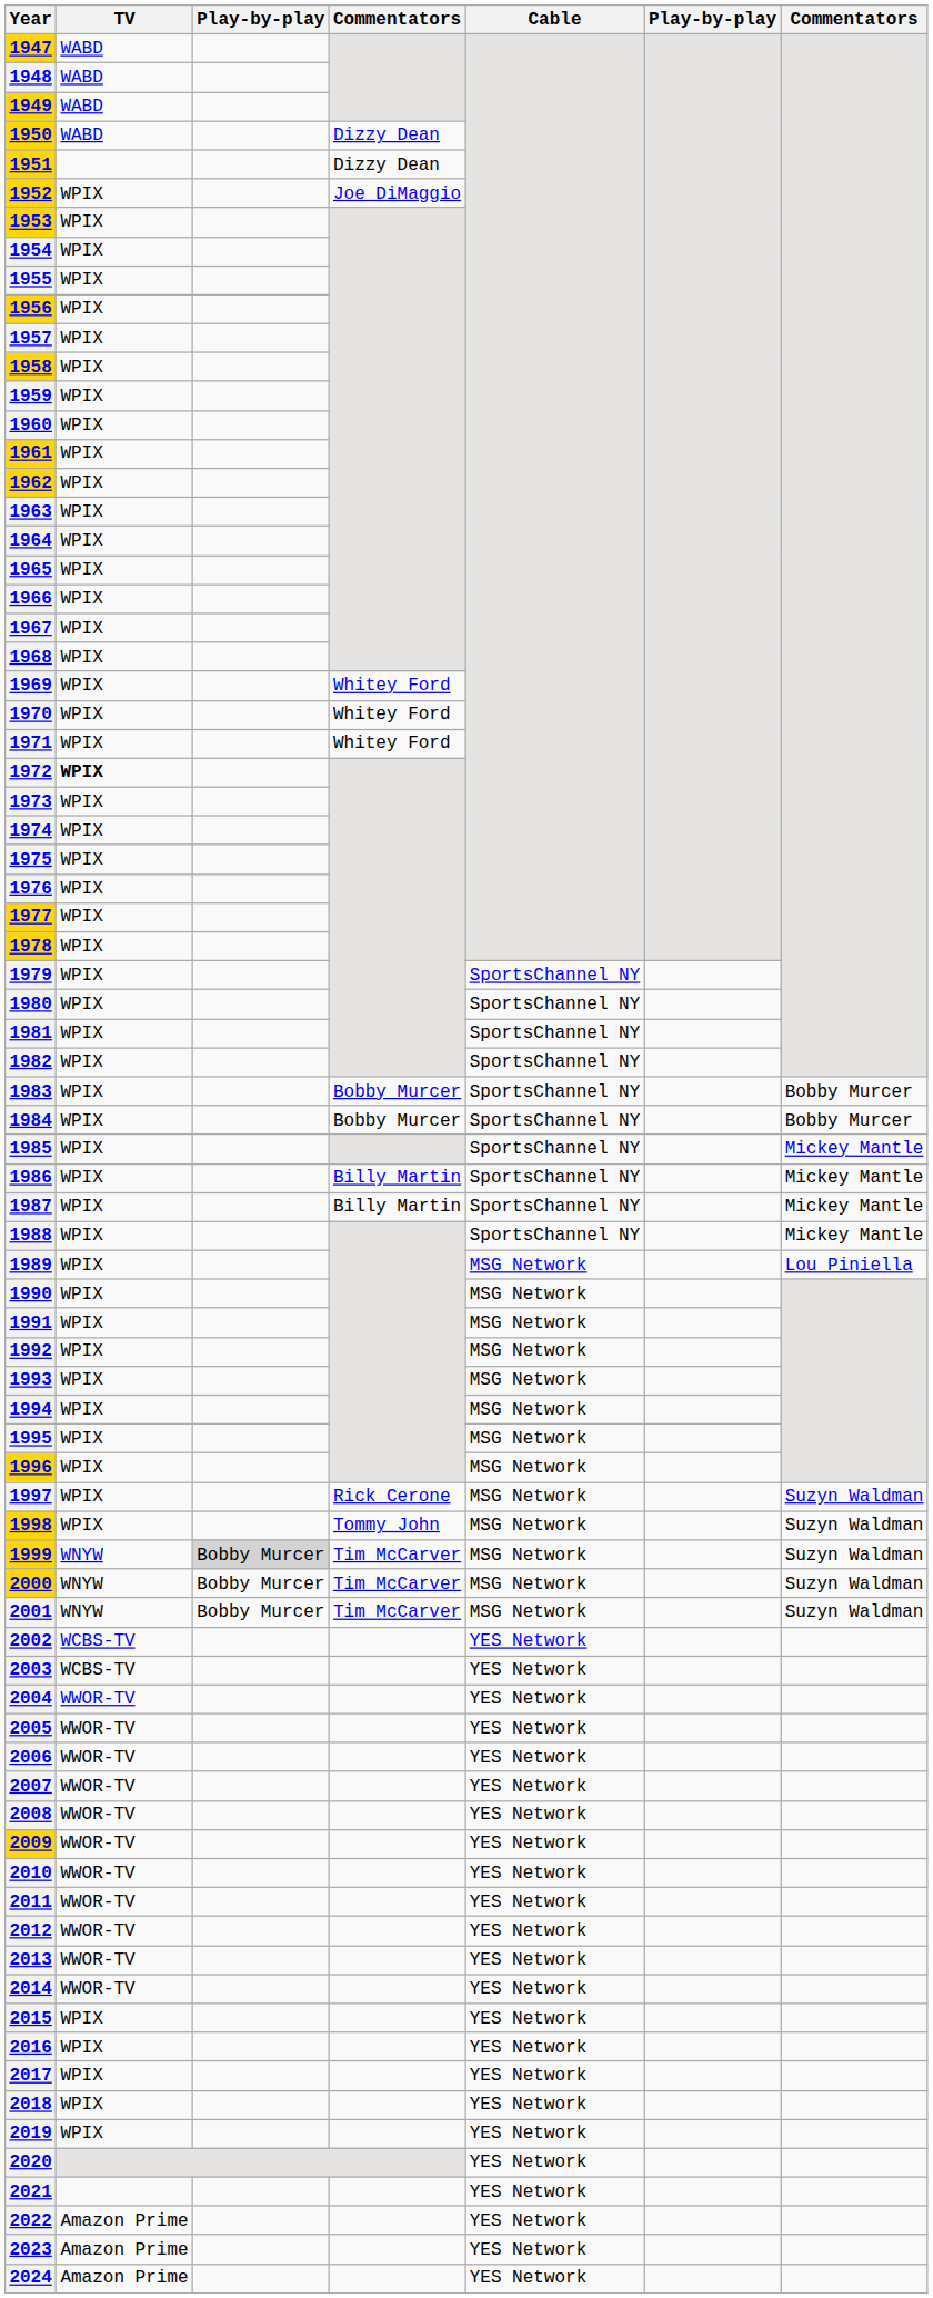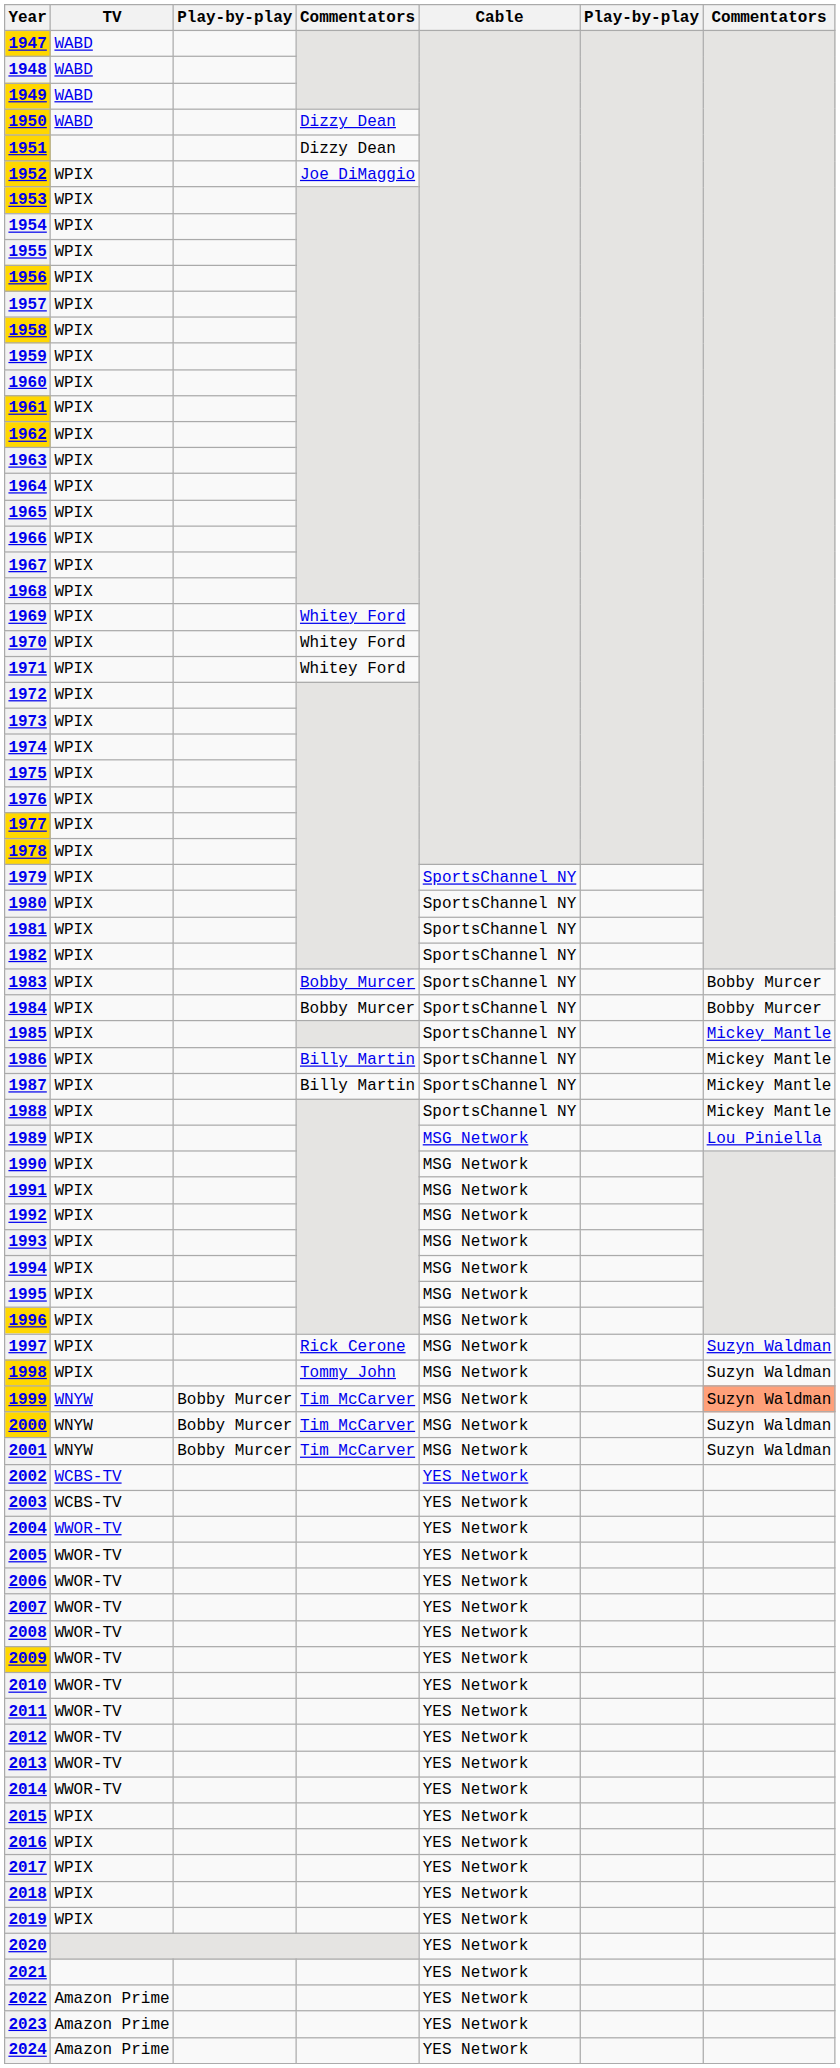1972 | TV: bold -> normal
1999 | column 3: lightgrey background -> no background
1999 | column 7: no background -> lightsalmon background
